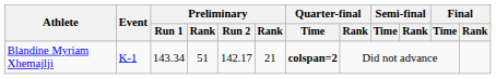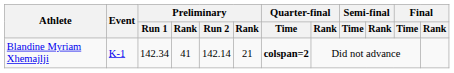Blandine Myriam Xhemajlji | Preliminary / Run 1: 143.34 -> 142.34
Blandine Myriam Xhemajlji | column 4: 51 -> 41
Blandine Myriam Xhemajlji | Preliminary / Run 2: 142.17 -> 142.14
